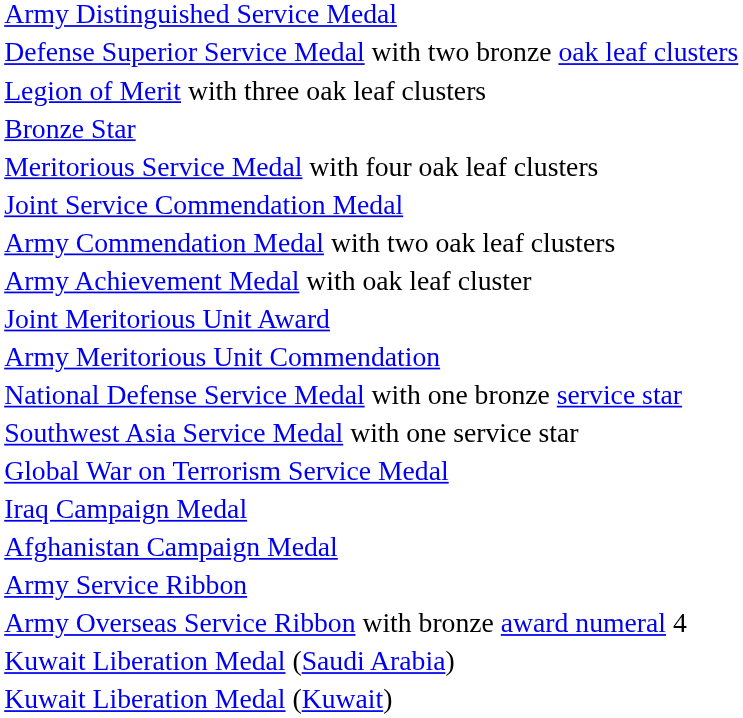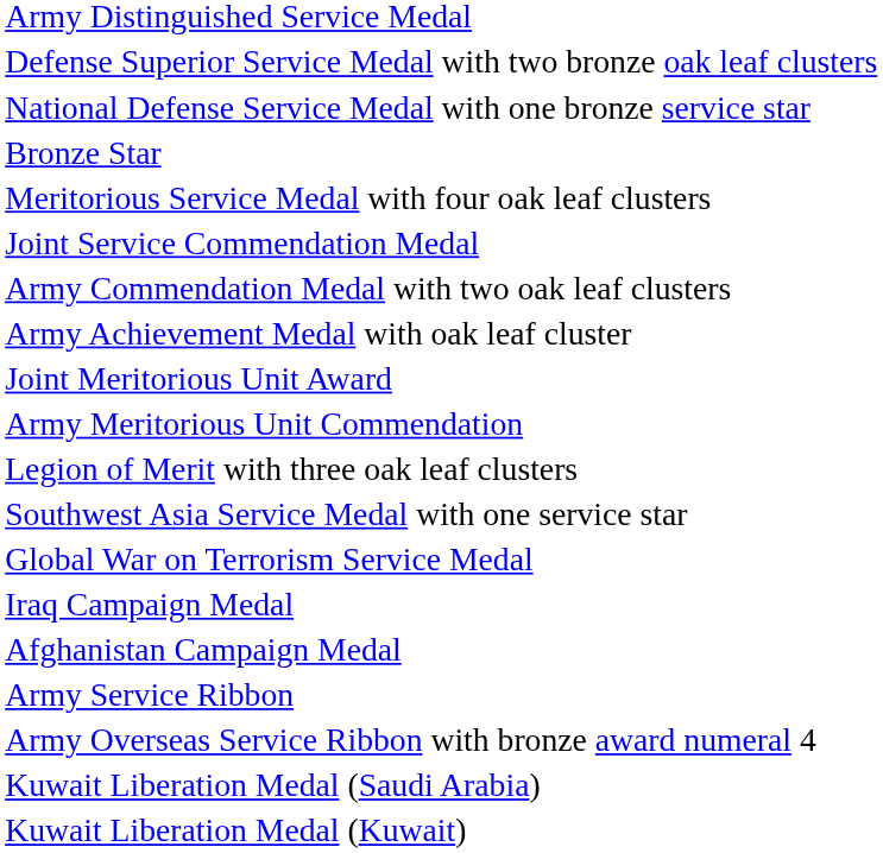row 3 | column 1: Legion of Merit with three oak leaf clusters -> National Defense Service Medal with one bronze service star
row 11 | column 1: National Defense Service Medal with one bronze service star -> Legion of Merit with three oak leaf clusters
